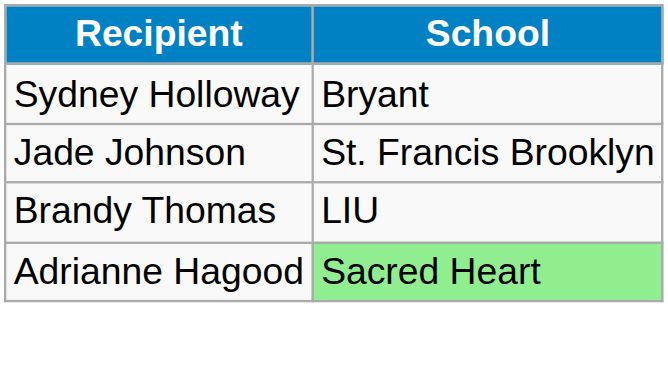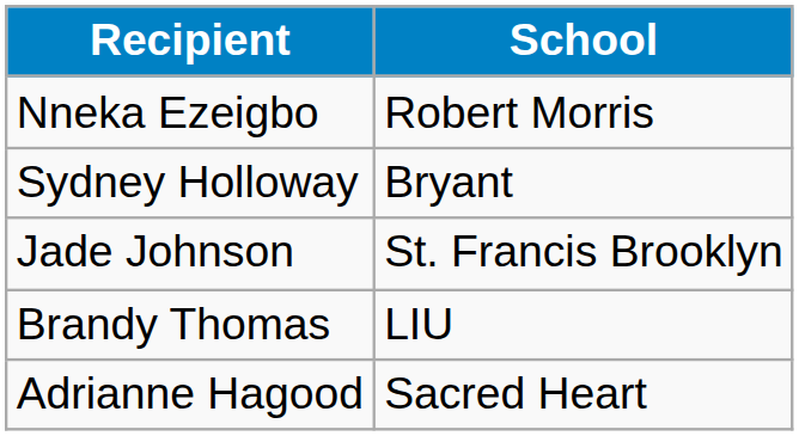+ row: Nneka Ezeigbo | Robert Morris
Adrianne Hagood | School: lightgreen background -> no background
